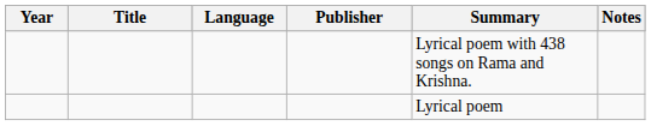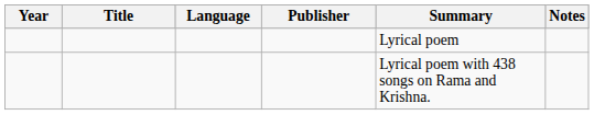row 2 | Summary: Lyrical poem with 438 songs on Rama and Krishna. -> Lyrical poem
row 3 | Summary: Lyrical poem -> Lyrical poem with 438 songs on Rama and Krishna.
